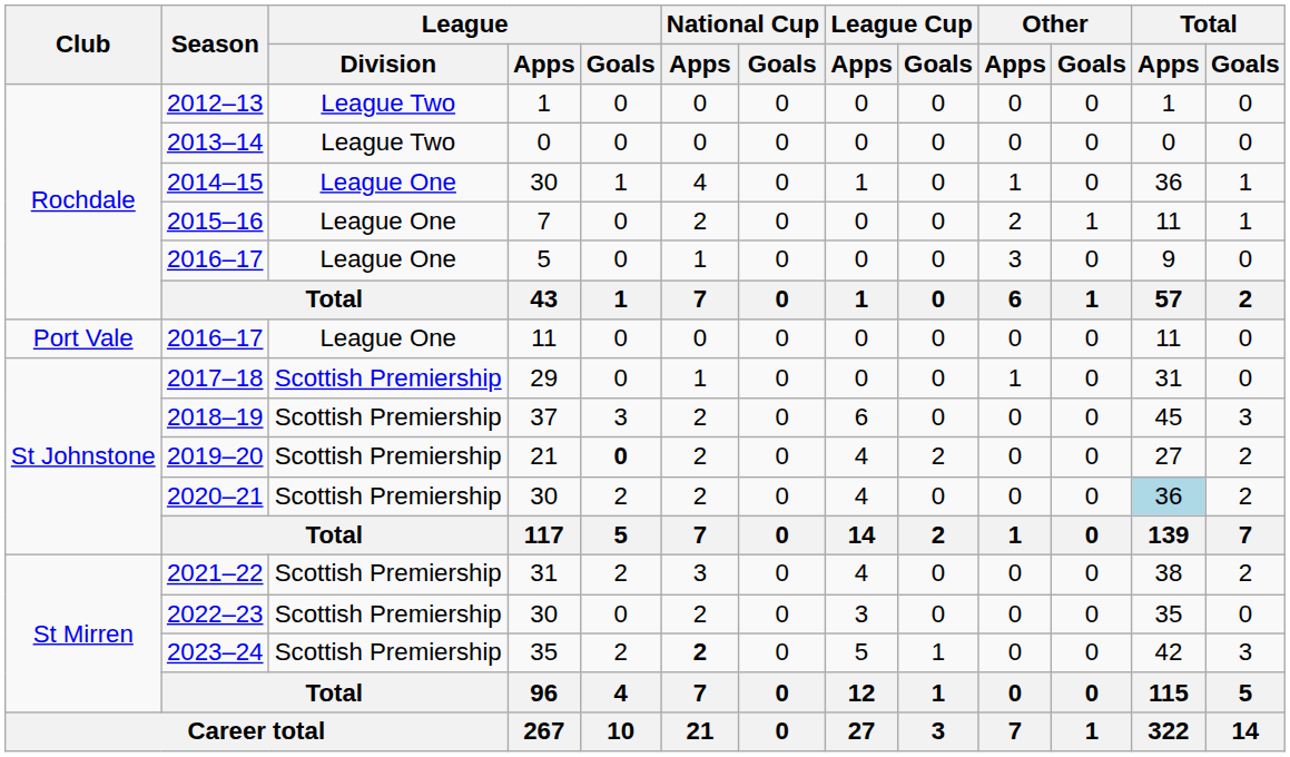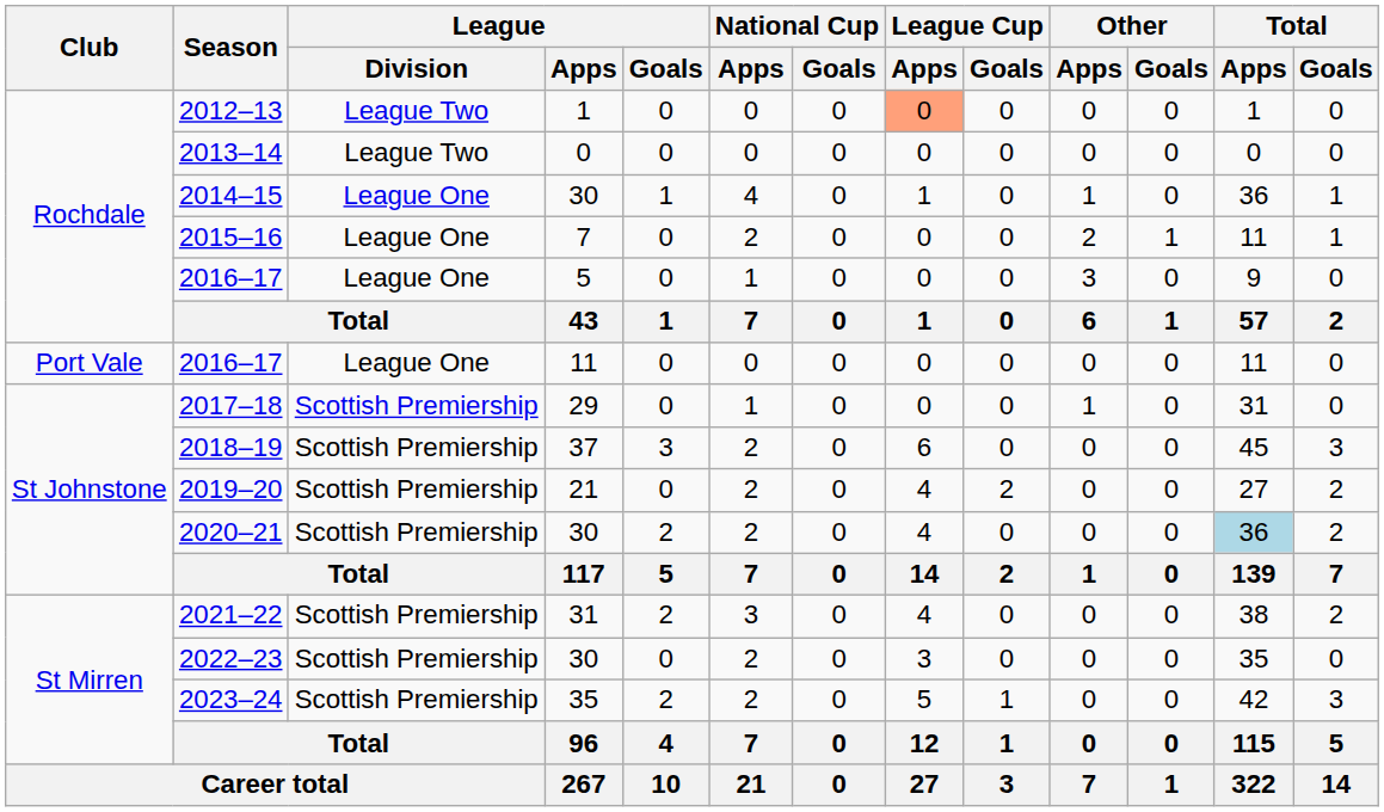2012–13 | League Cup / Apps: no background -> lightsalmon background
2019–20 | League / Goals: bold -> normal
2023–24 | National Cup / Apps: bold -> normal
